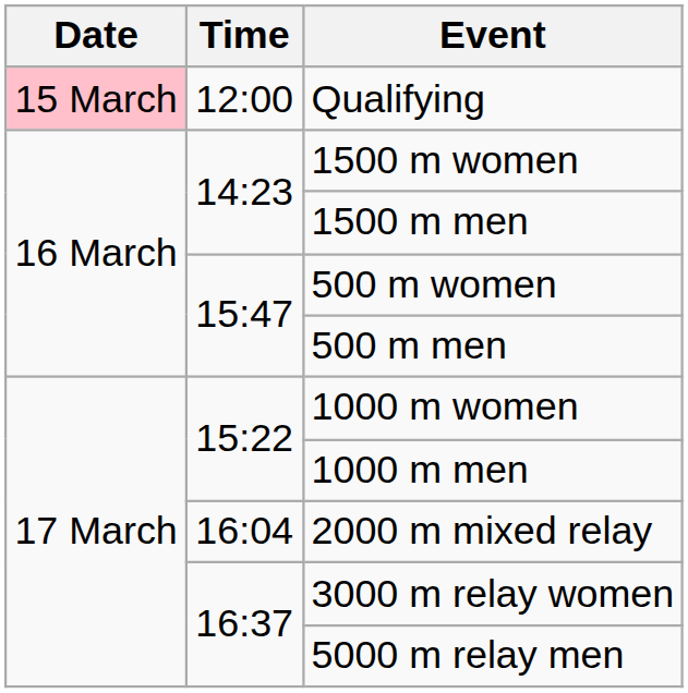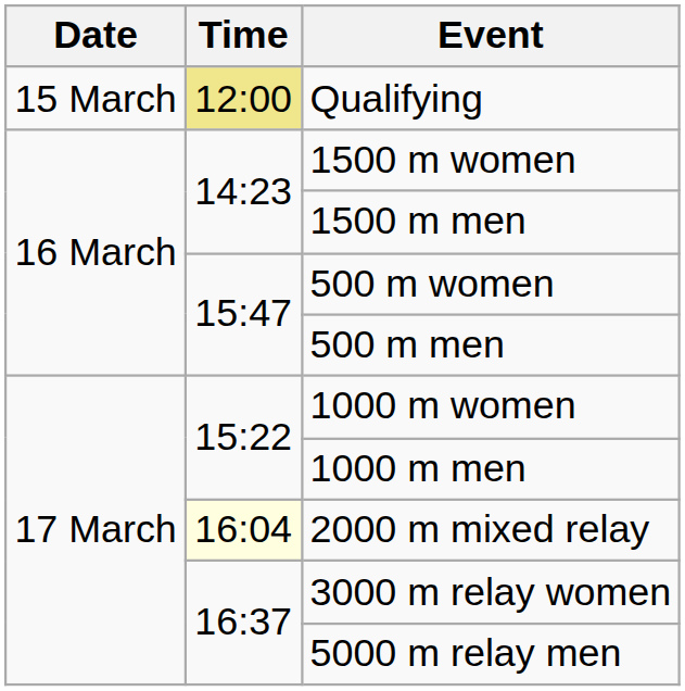Qualifying | Date: pink background -> no background
Qualifying | Time: no background -> khaki background
2000 m mixed relay | Time: no background -> lightyellow background
